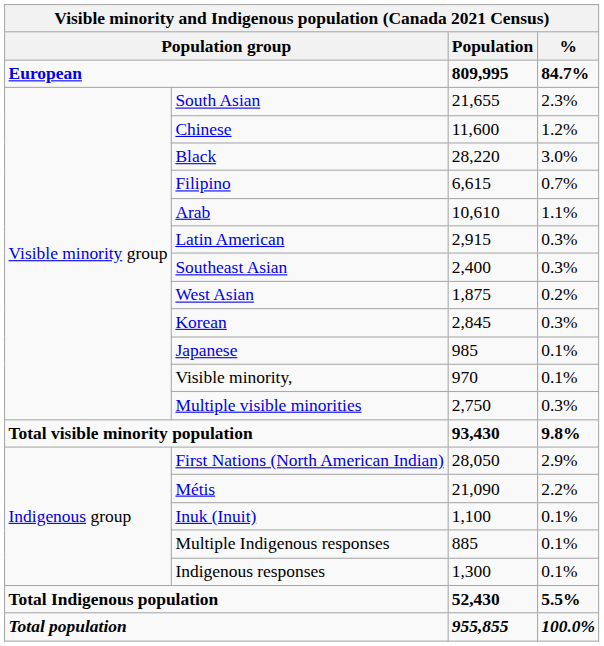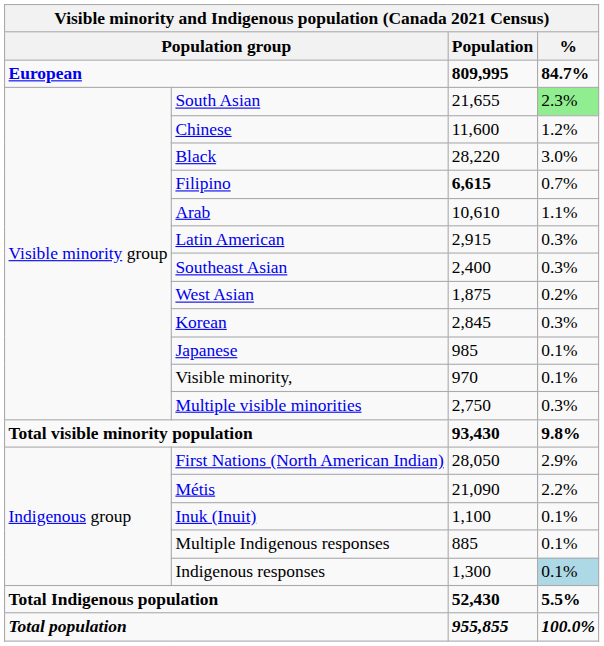South Asian | %: no background -> lightgreen background
Filipino | Population: normal -> bold
Indigenous responses | %: no background -> lightblue background
